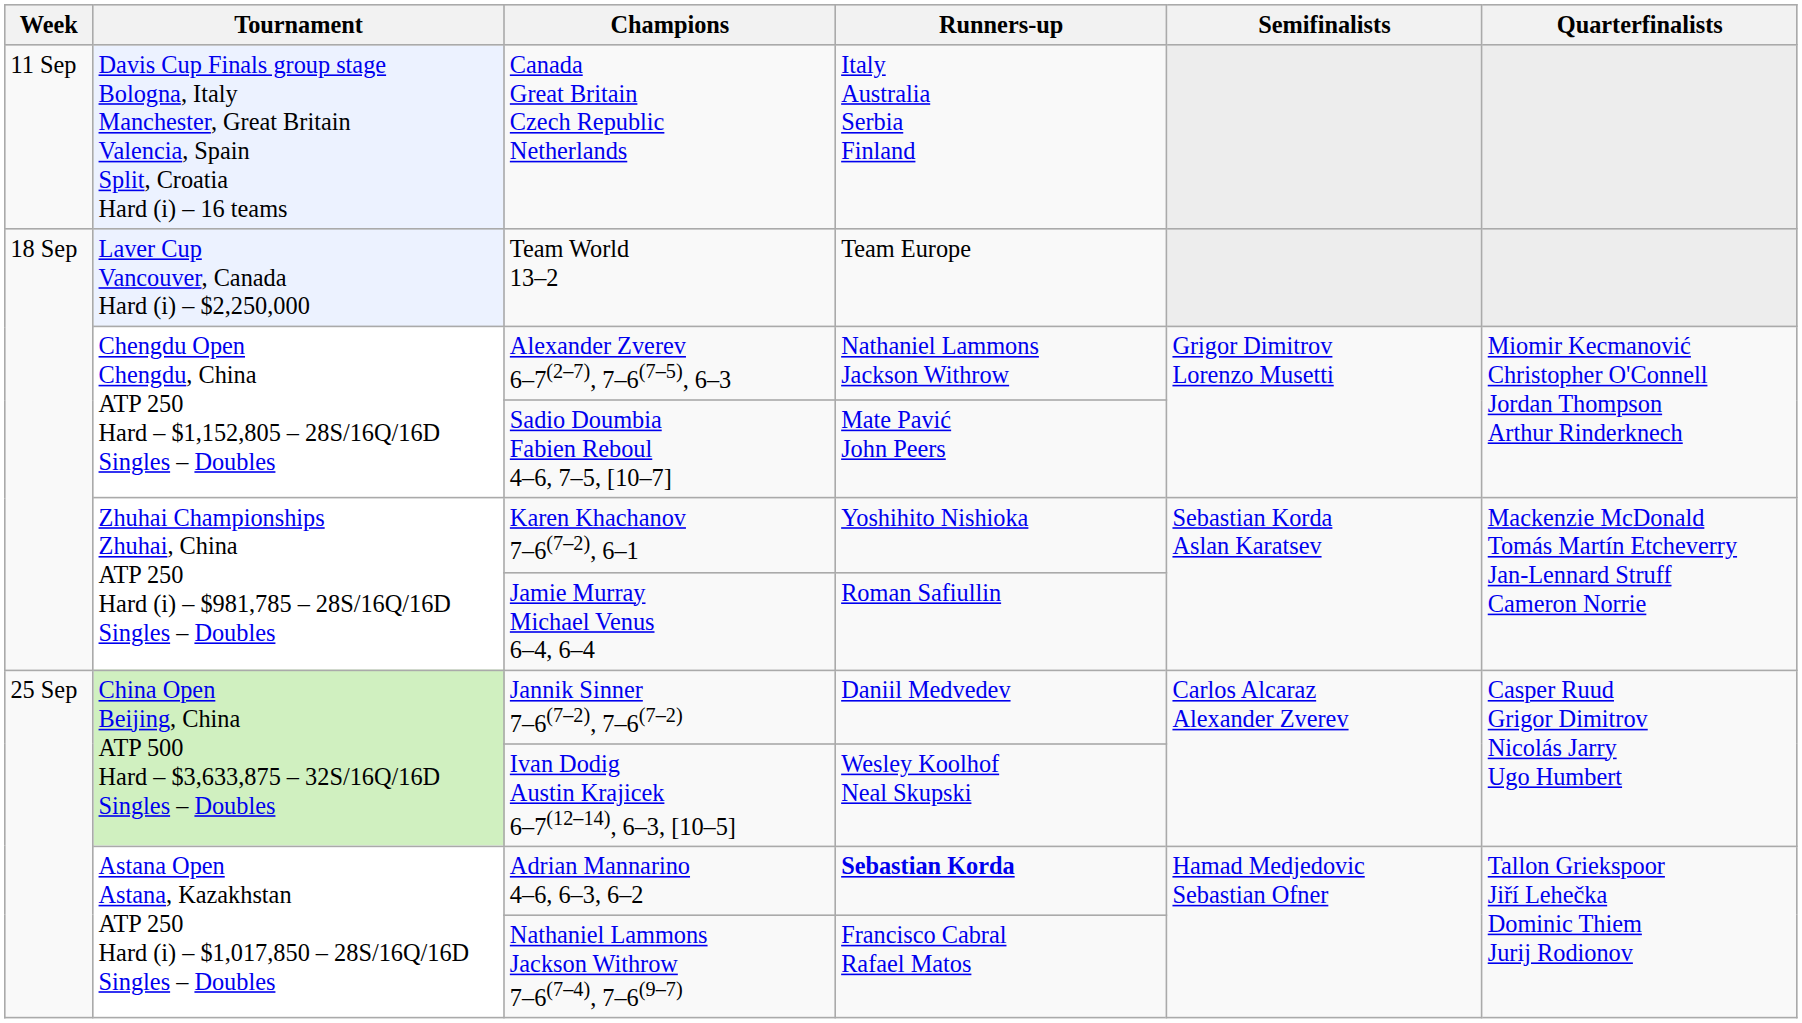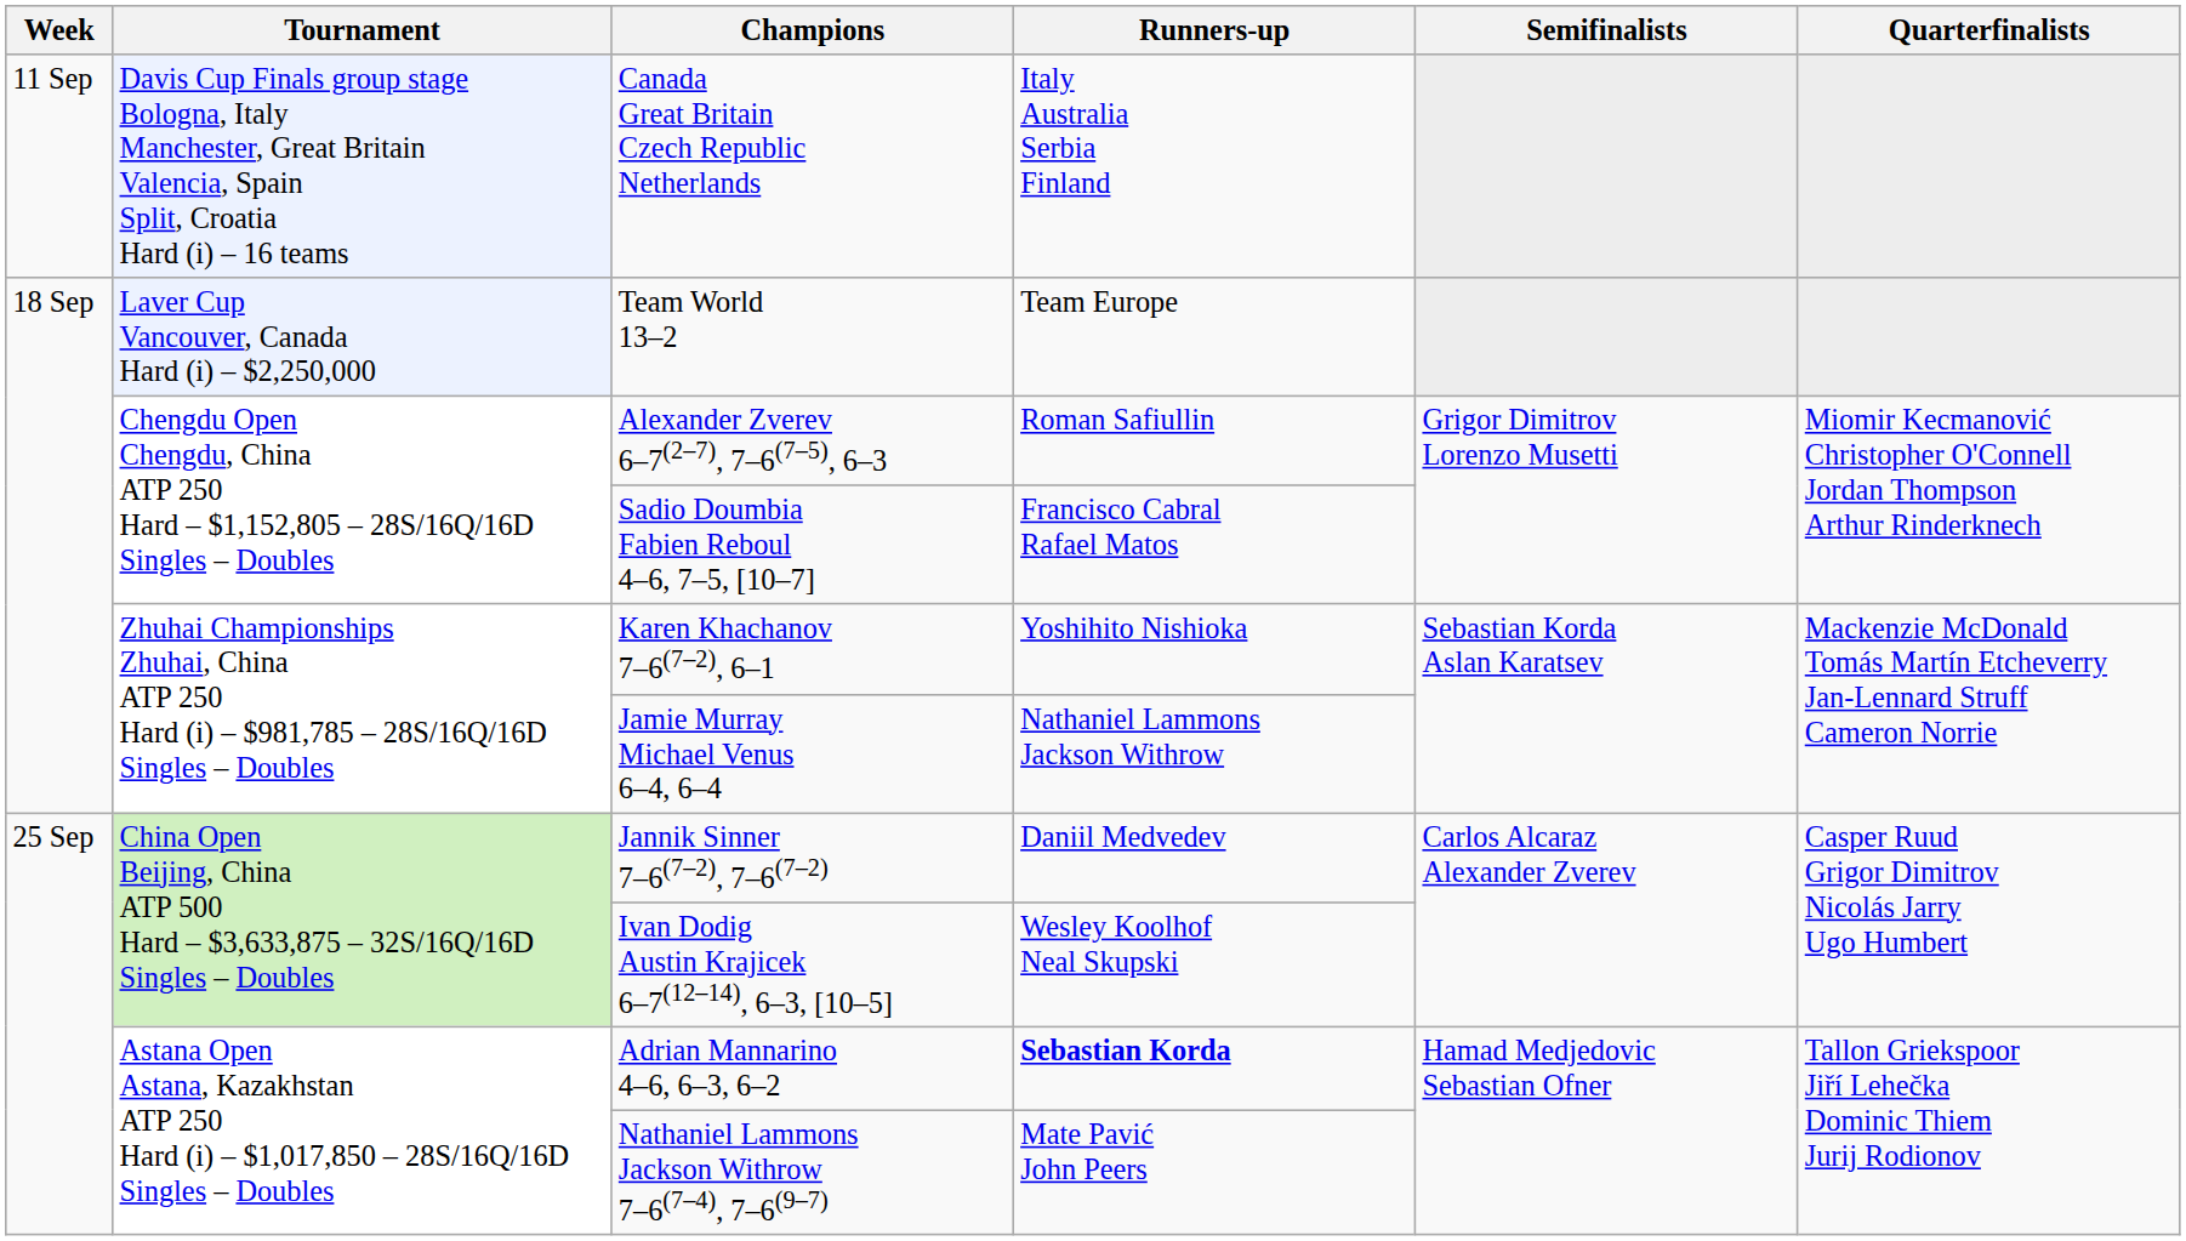Alexander Zverev 6–7(2–7), 7–6(7–5), 6–3 | Runners-up: Nathaniel Lammons Jackson Withrow -> Roman Safiullin
Sadio Doumbia Fabien Reboul 4–6, 7–5, [10–7] | Runners-up: Mate Pavić John Peers -> Francisco Cabral Rafael Matos
Jamie Murray Michael Venus 6–4, 6–4 | Runners-up: Roman Safiullin -> Nathaniel Lammons Jackson Withrow
Nathaniel Lammons Jackson Withrow 7–6(7–4), 7–6(9–7) | Runners-up: Francisco Cabral Rafael Matos -> Mate Pavić John Peers
